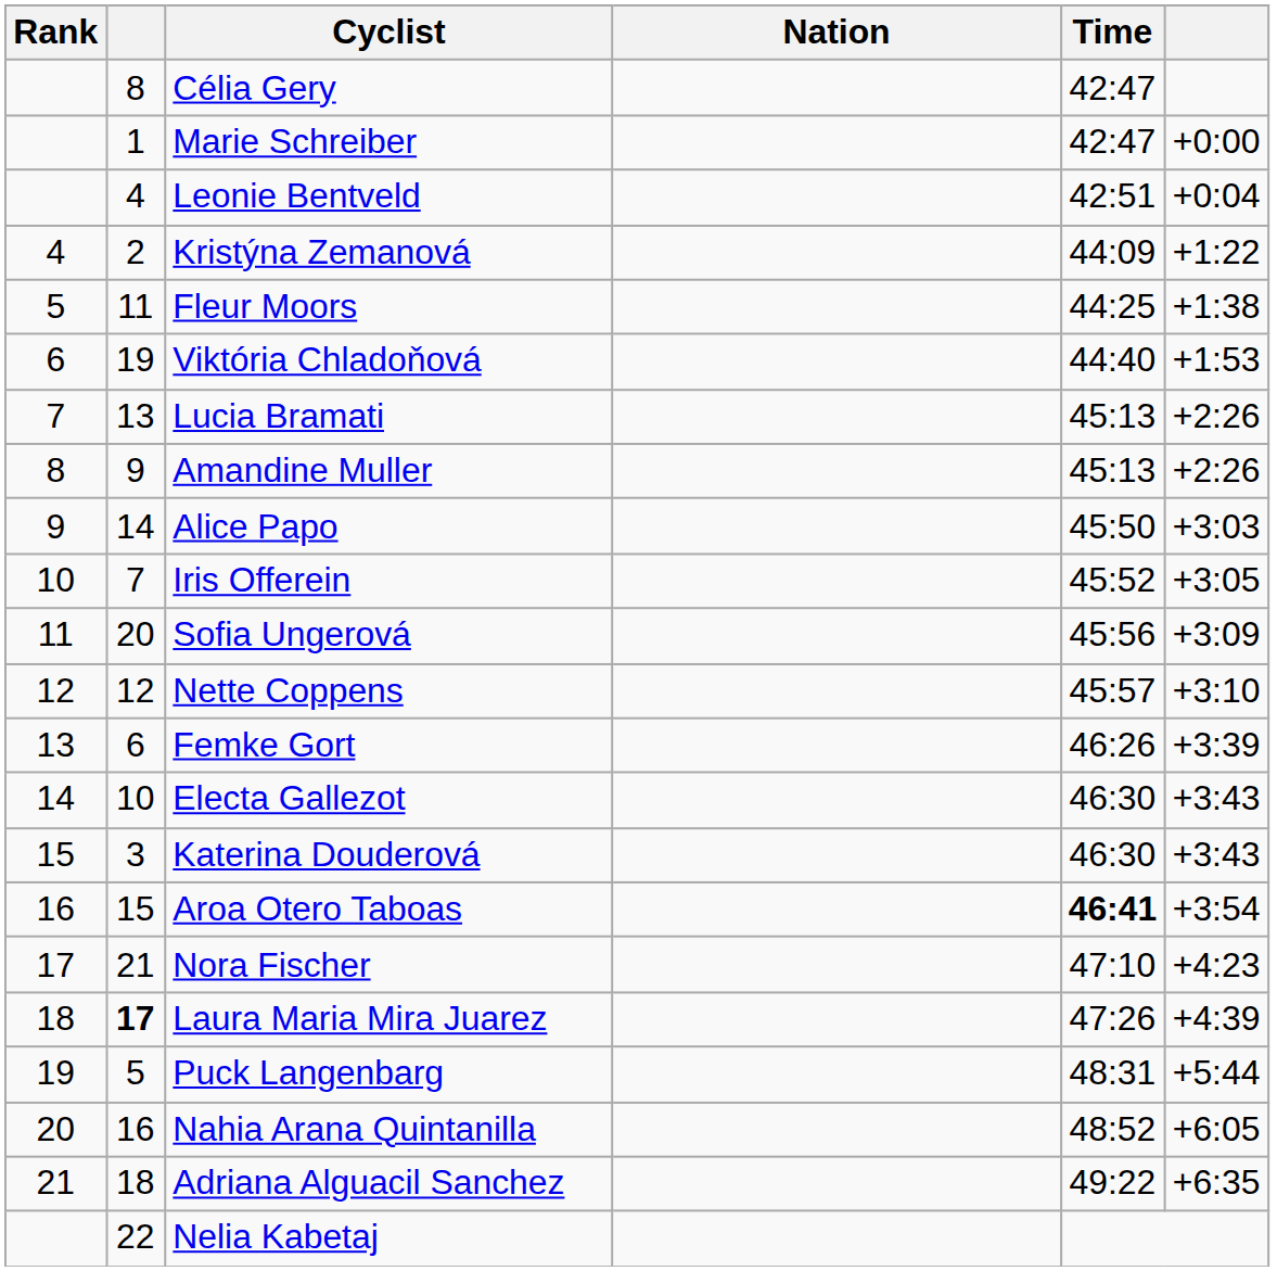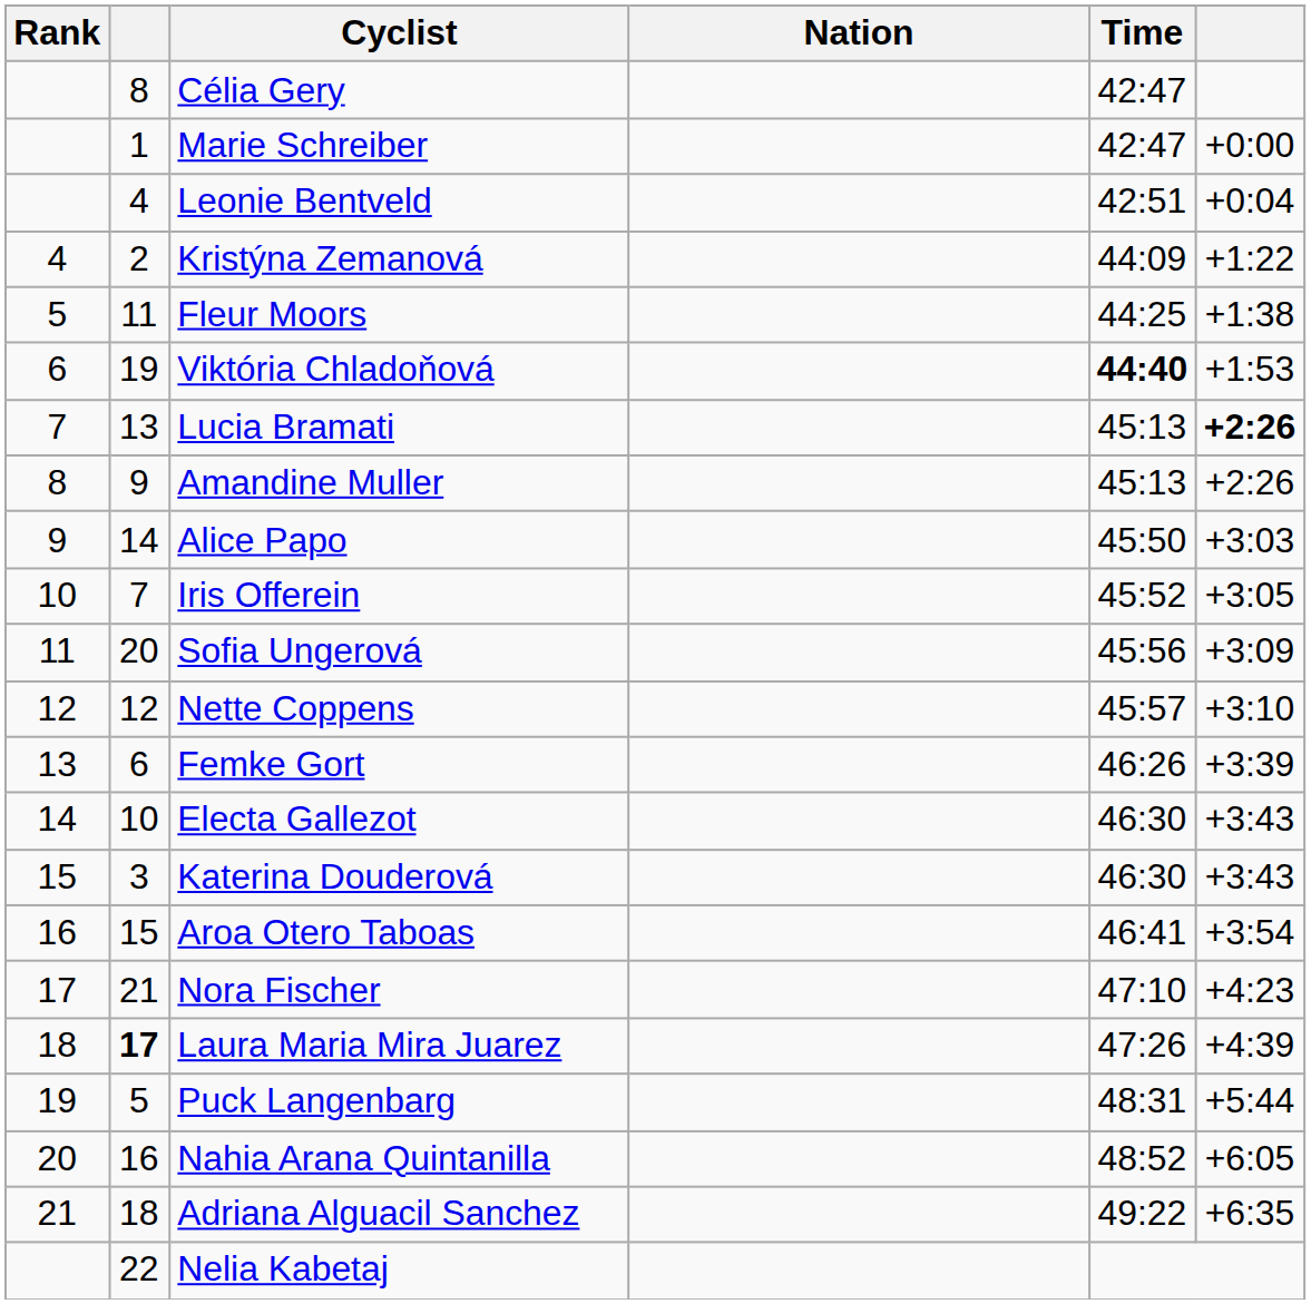Viktória Chladoňová | Time: normal -> bold
Lucia Bramati | column 6: normal -> bold
Aroa Otero Taboas | Time: bold -> normal
